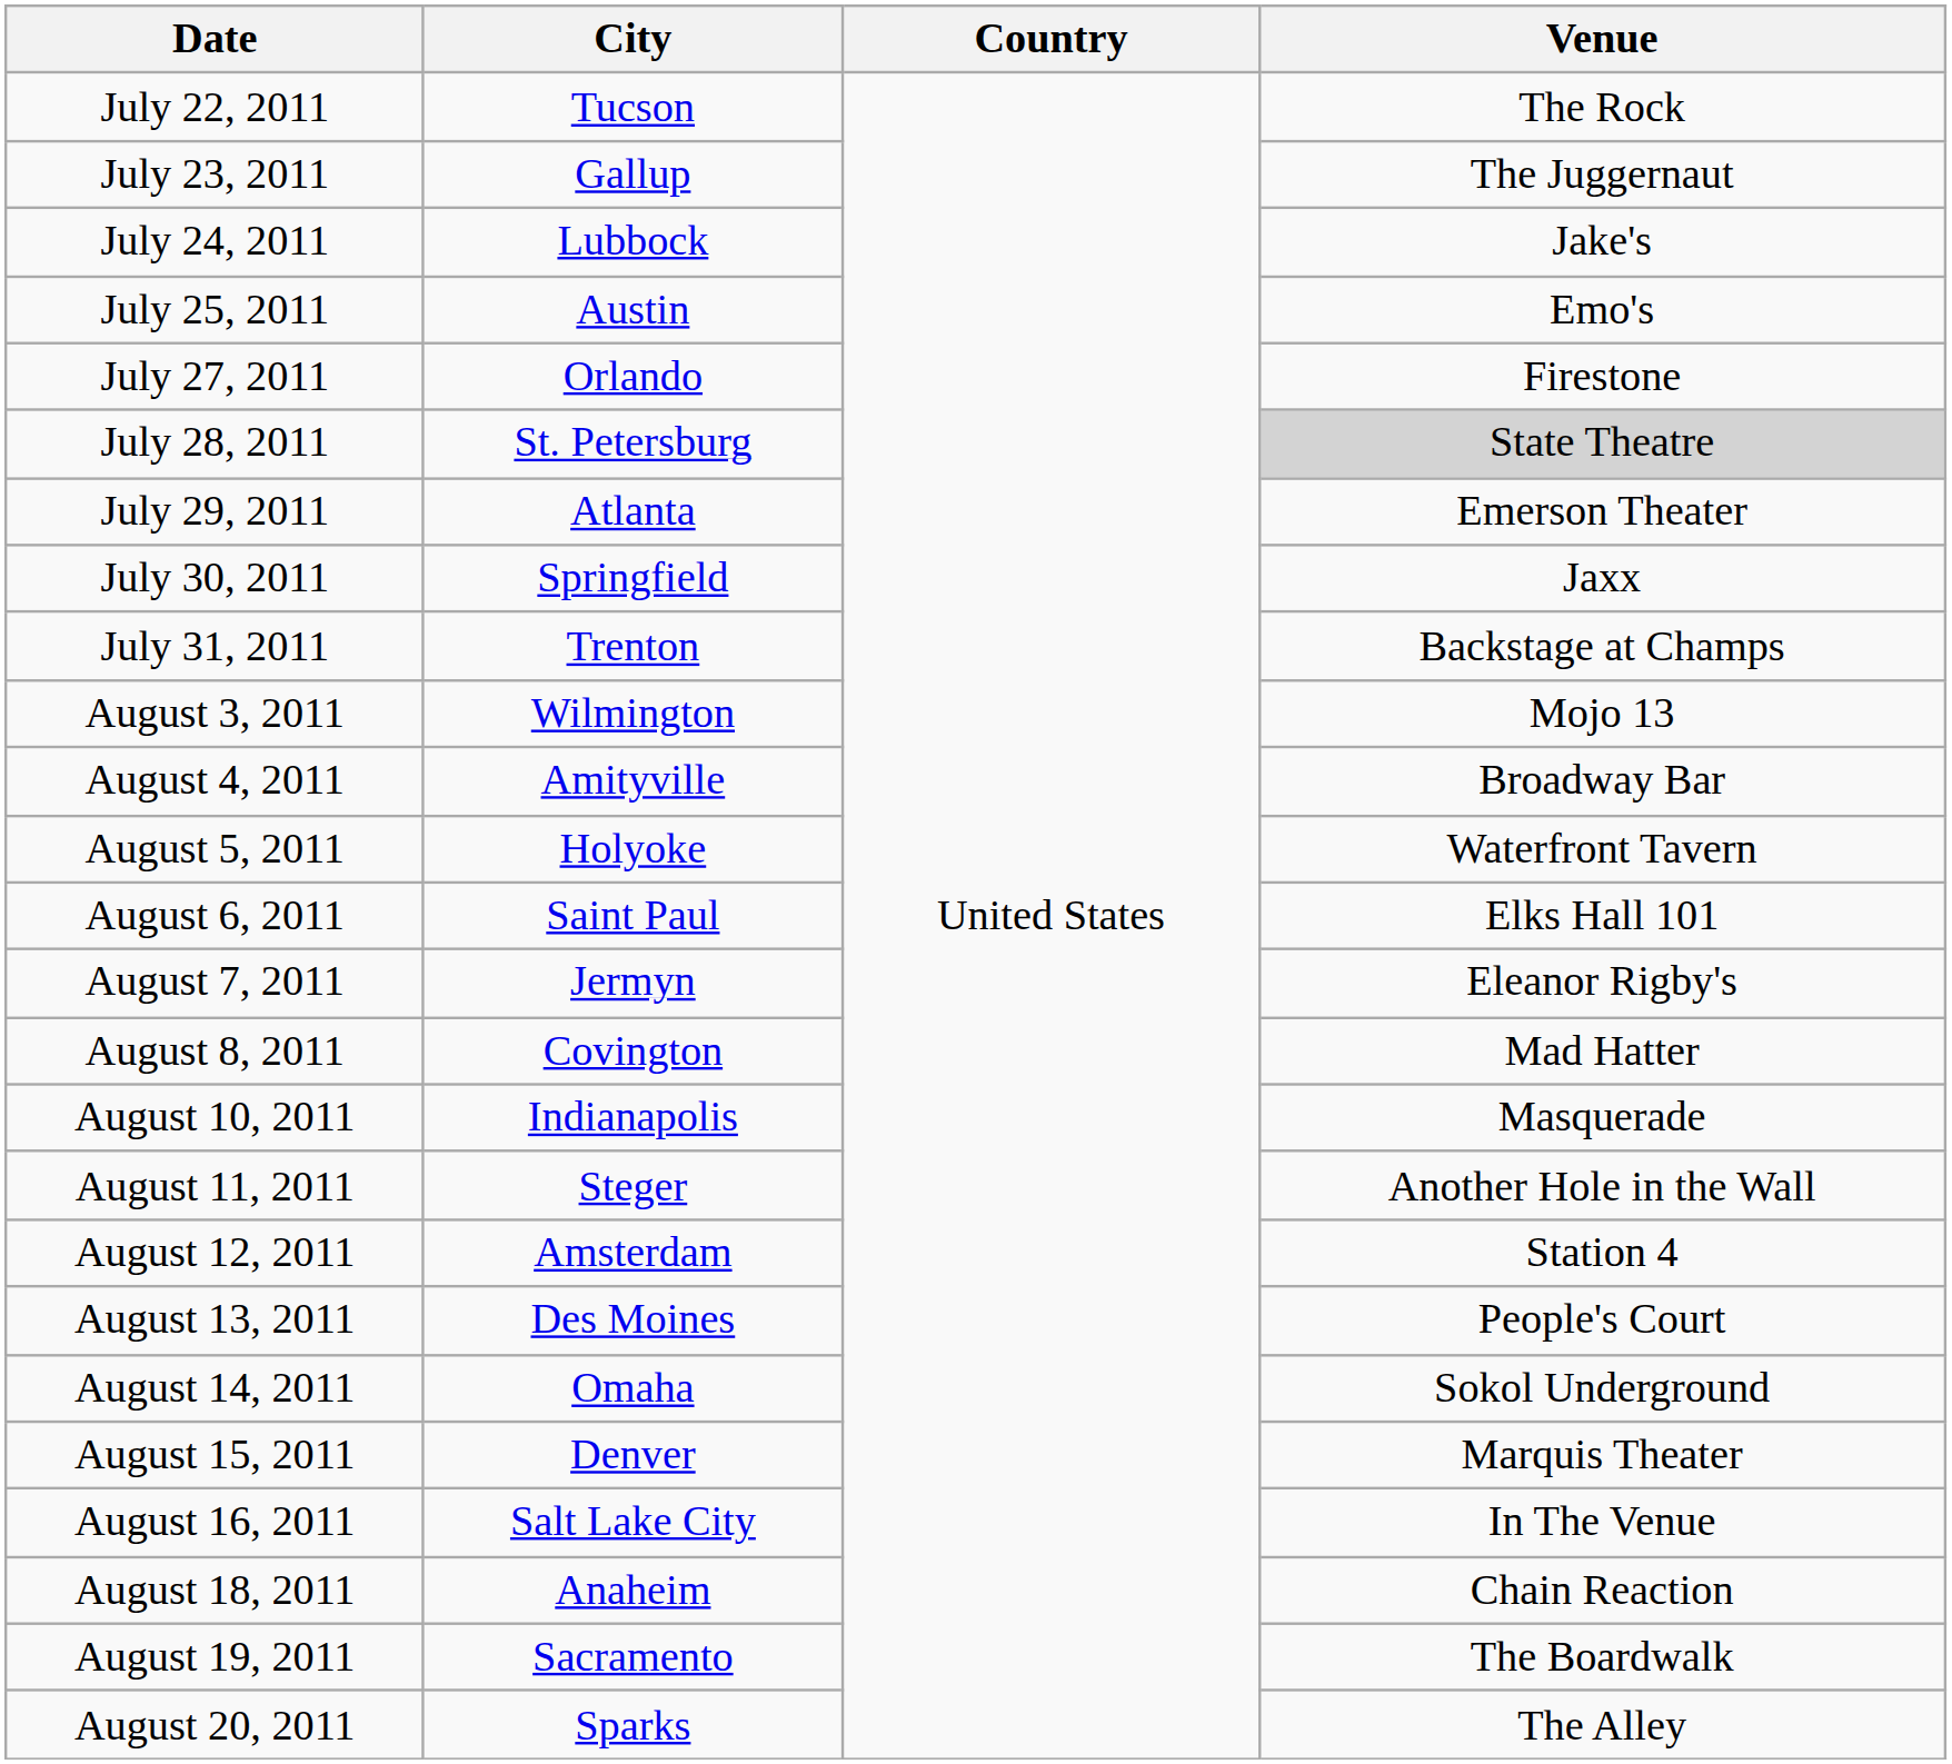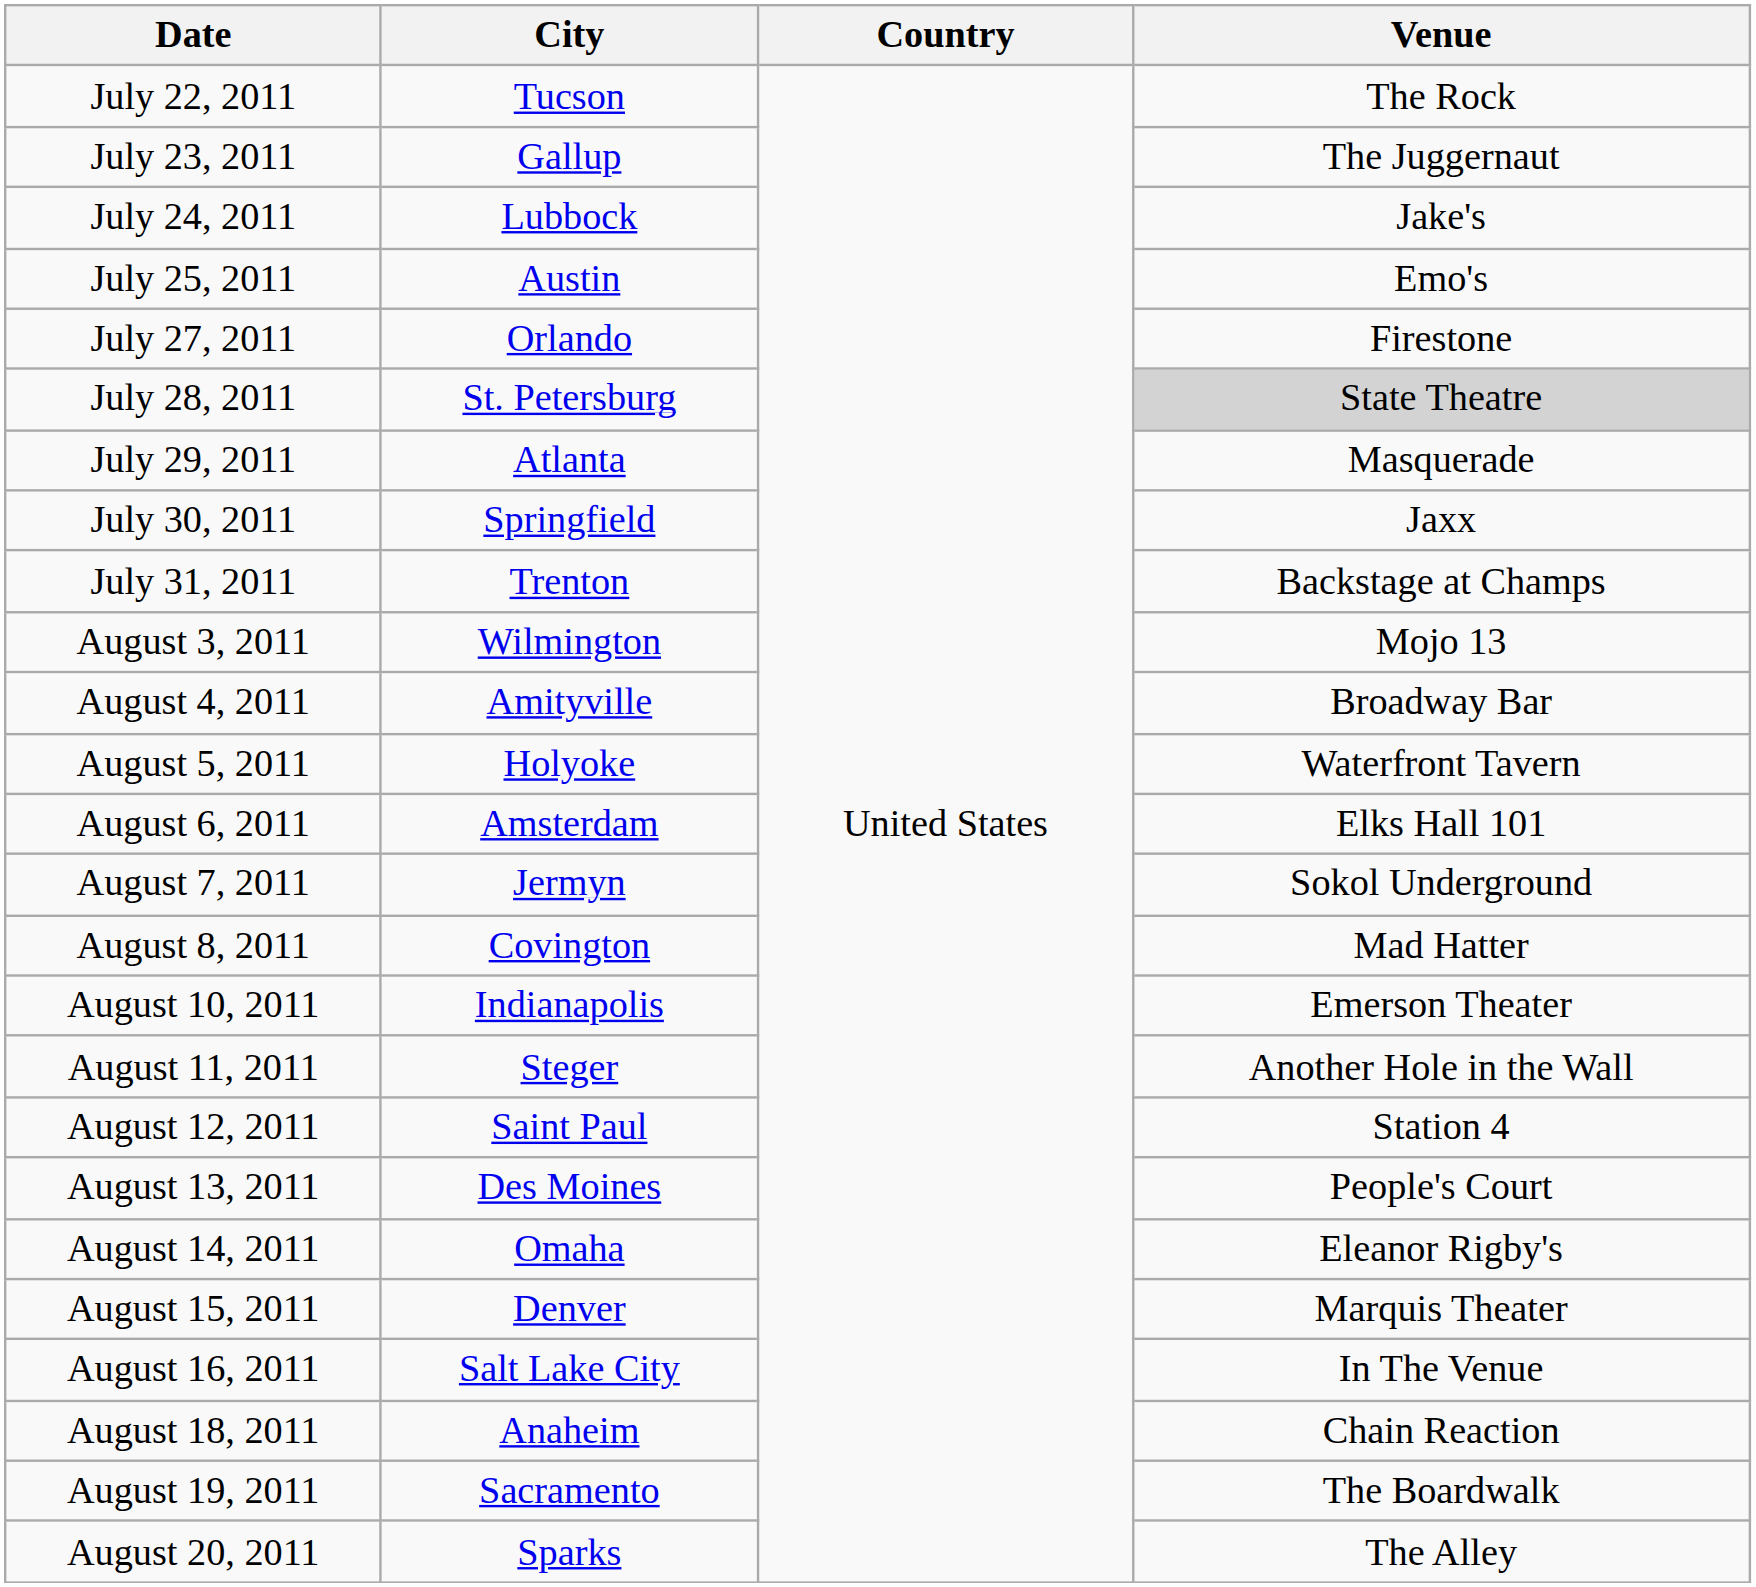July 29, 2011 | Venue: Emerson Theater -> Masquerade
August 6, 2011 | City: Saint Paul -> Amsterdam
August 7, 2011 | Venue: Eleanor Rigby's -> Sokol Underground
August 10, 2011 | Venue: Masquerade -> Emerson Theater
August 12, 2011 | City: Amsterdam -> Saint Paul
August 14, 2011 | Venue: Sokol Underground -> Eleanor Rigby's
